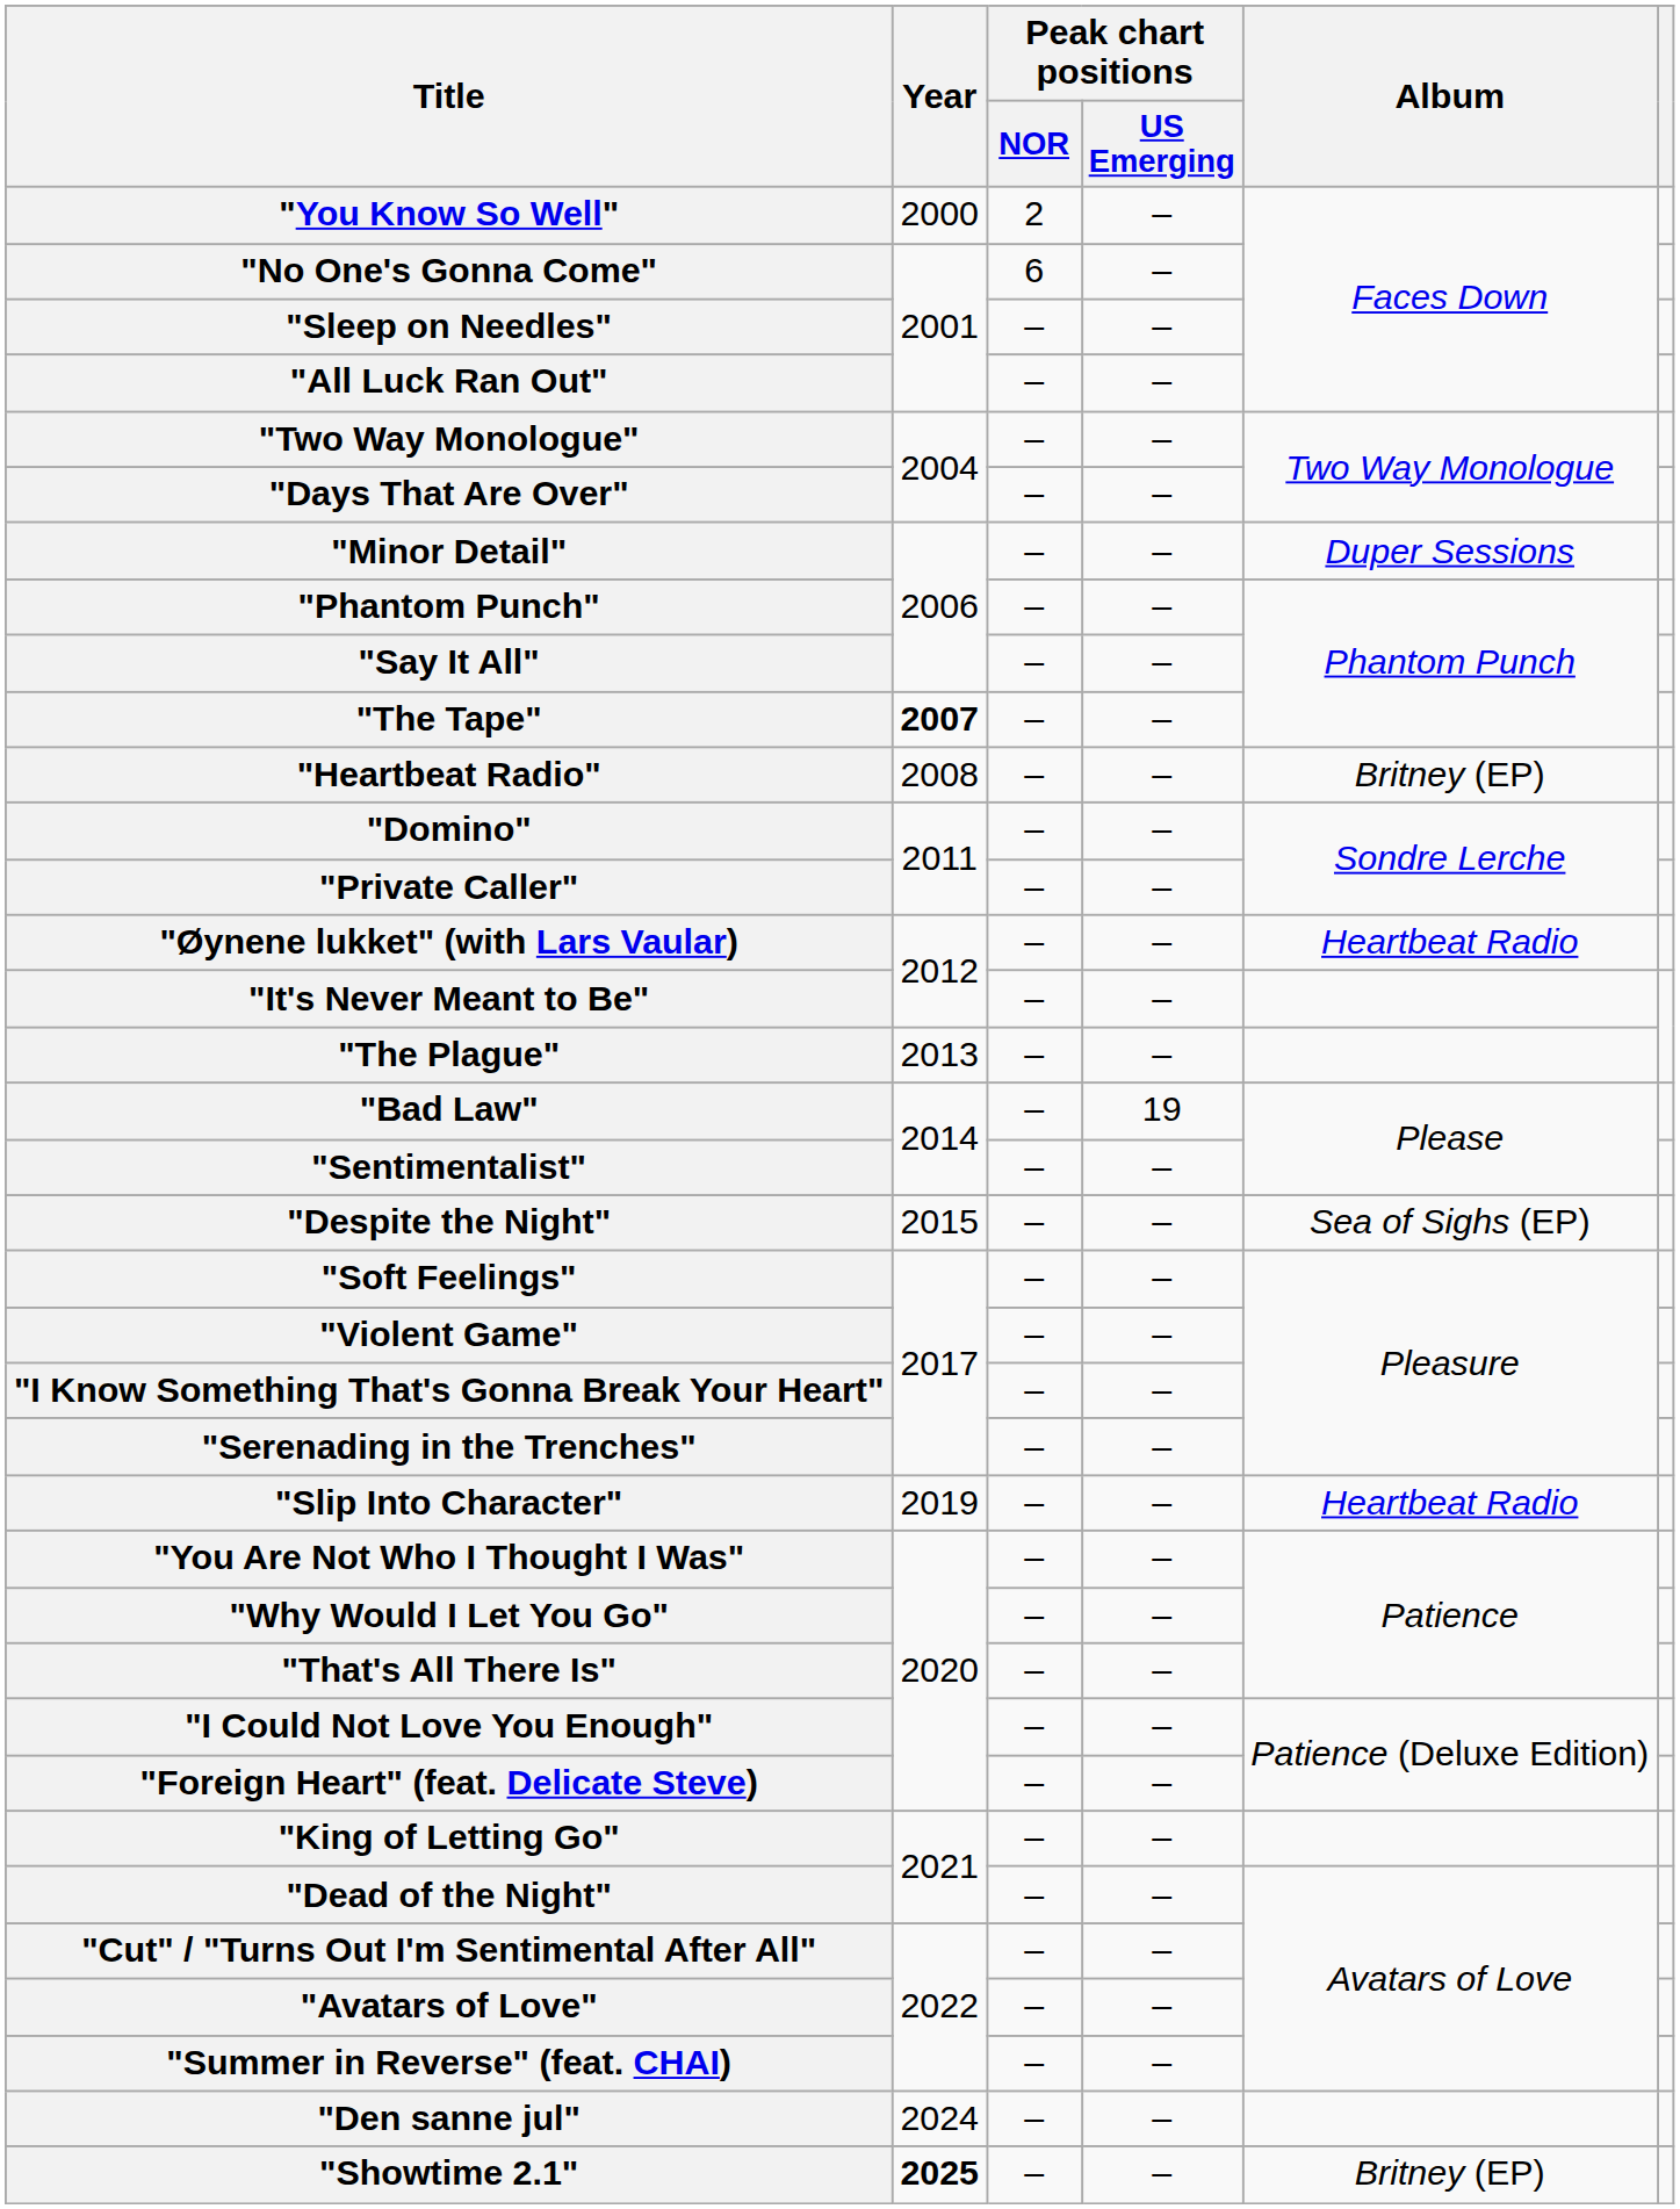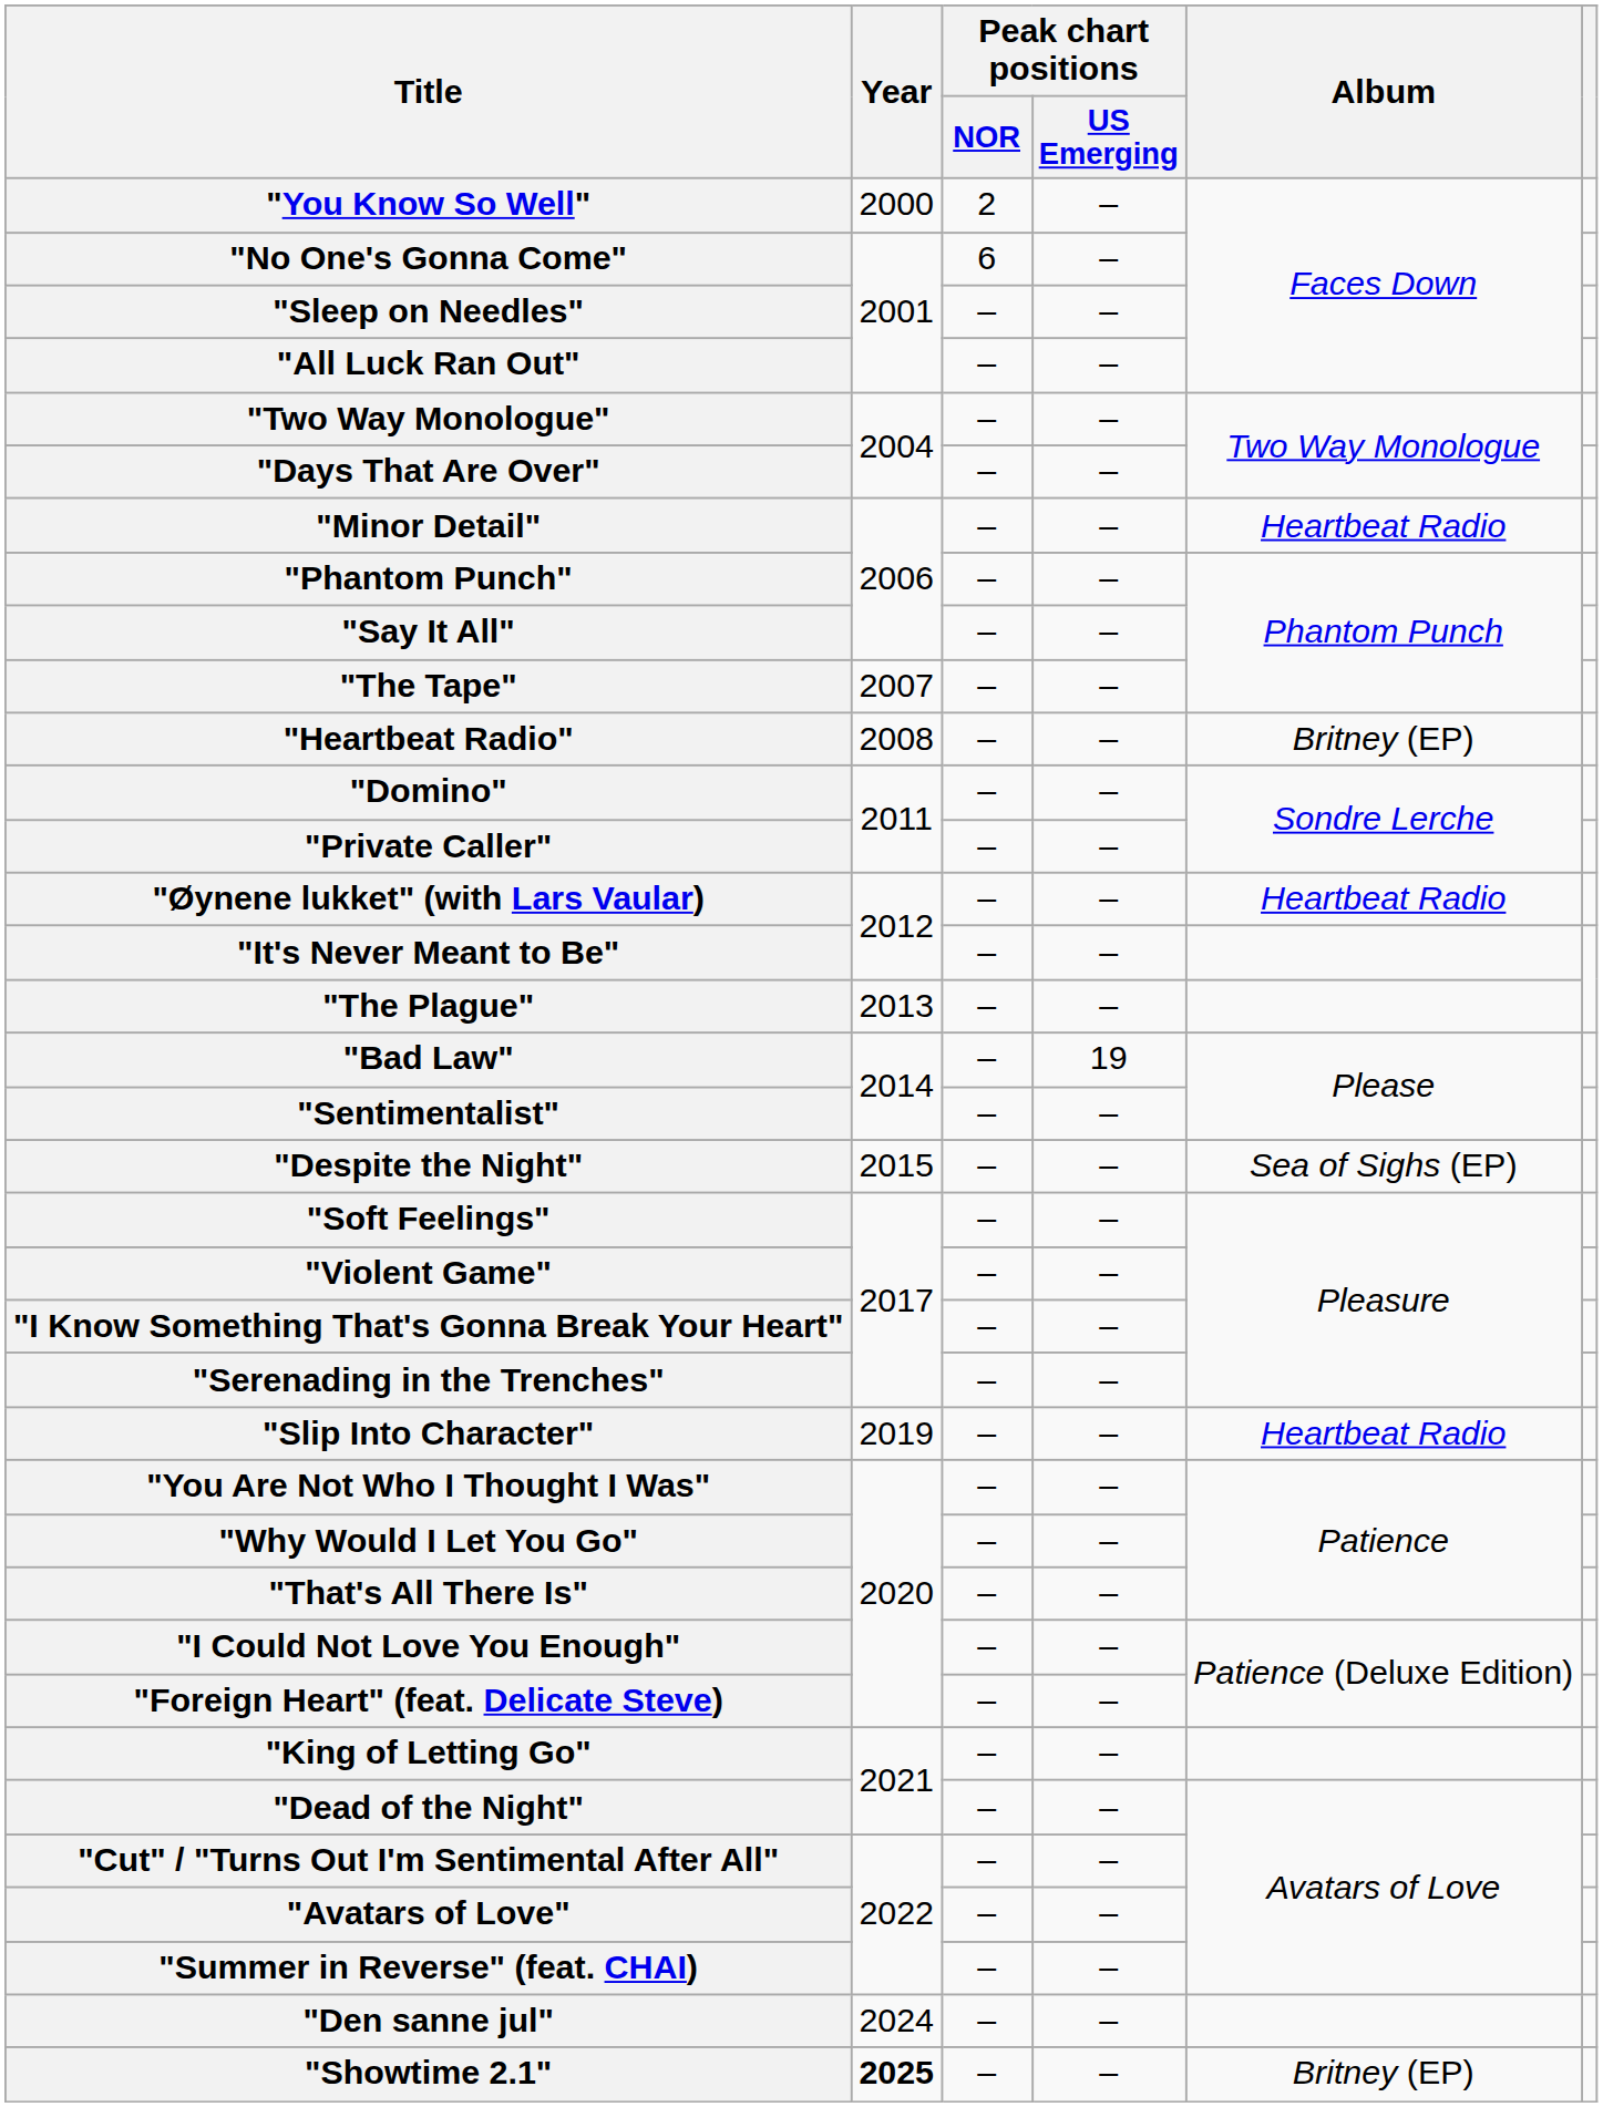"Minor Detail" | Album: Duper Sessions -> Heartbeat Radio
"The Tape" | Year: bold -> normal
